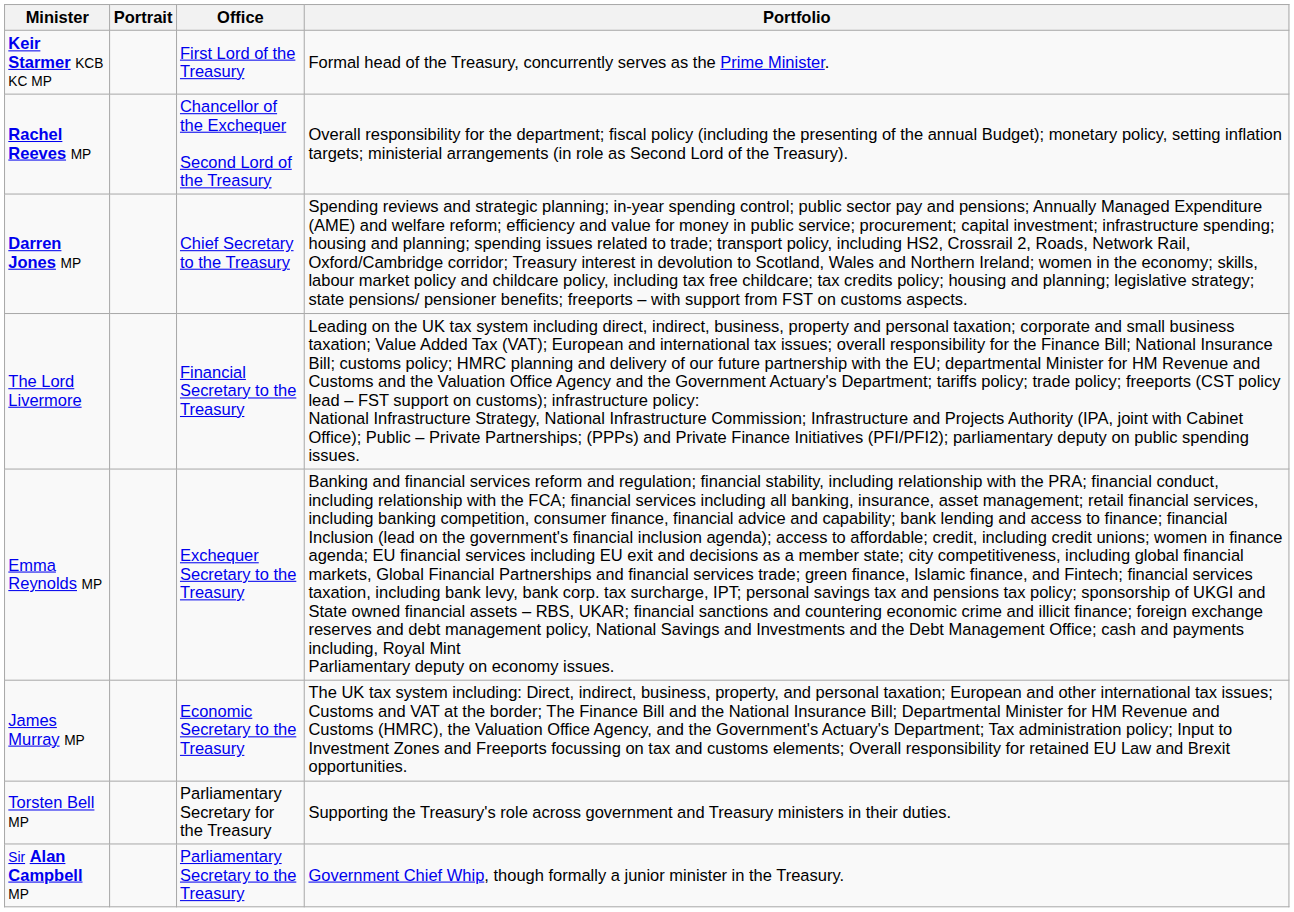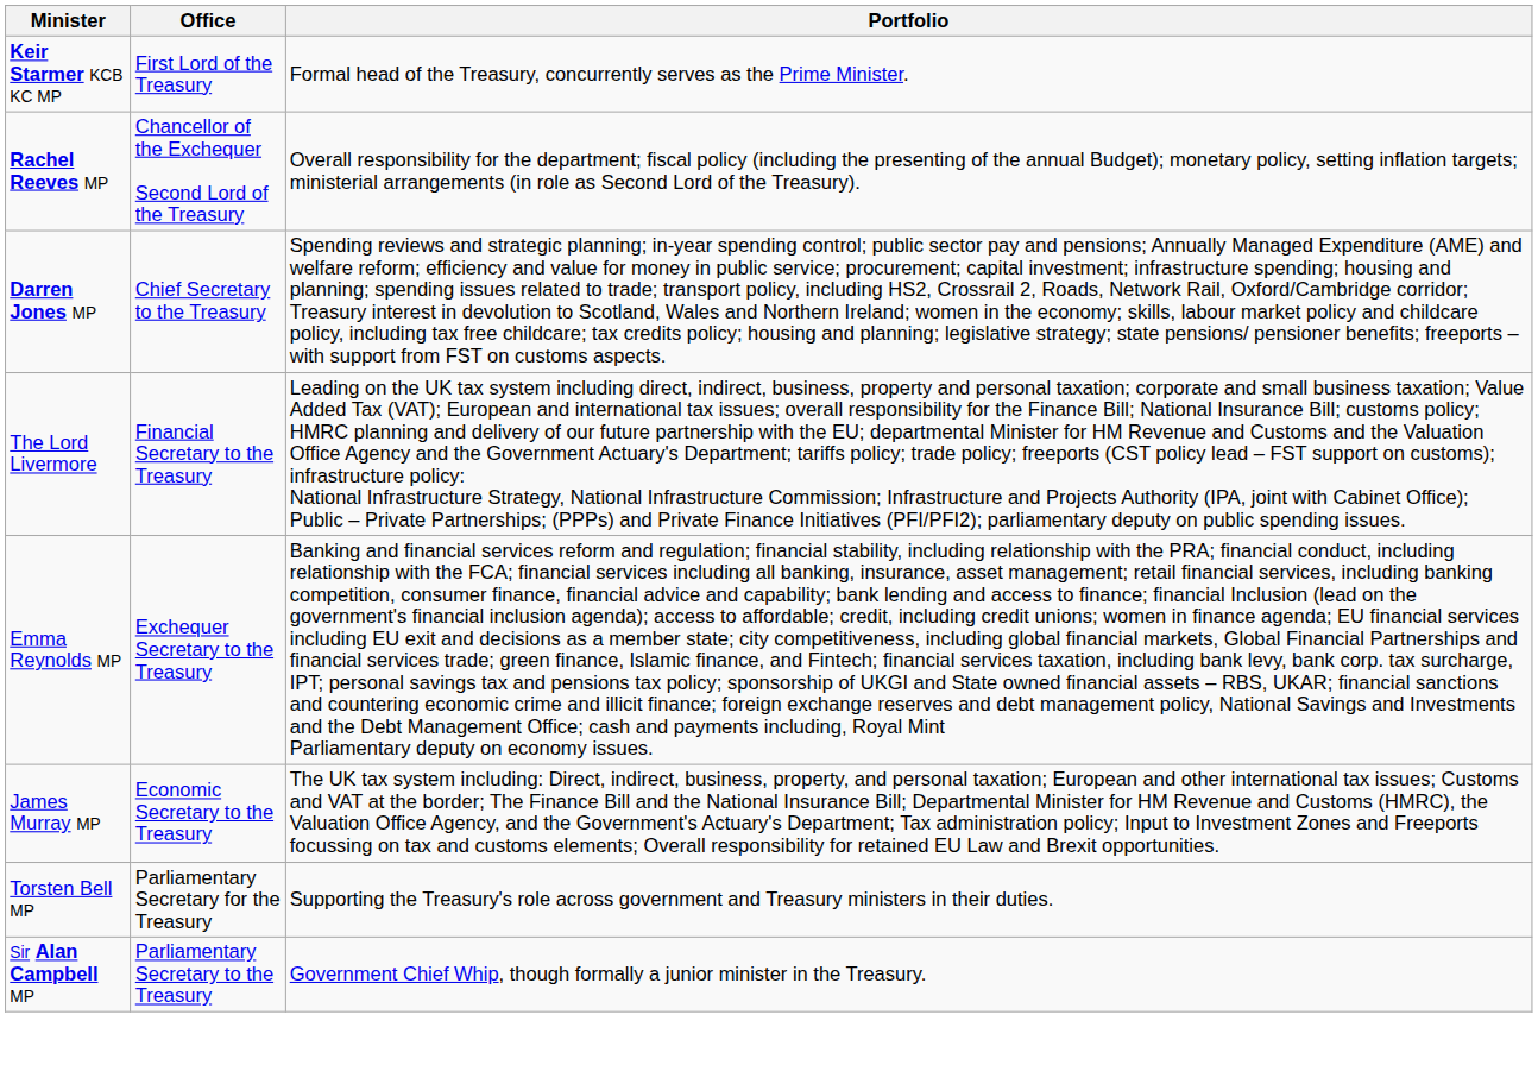- column: Portrait
